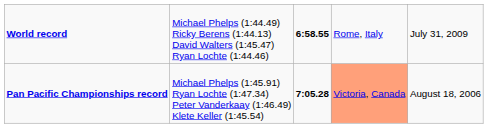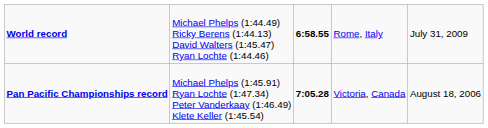Pan Pacific Championships record | column 4: lightsalmon background -> no background
